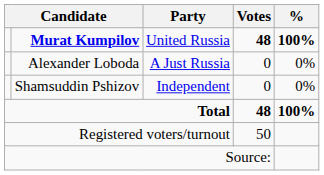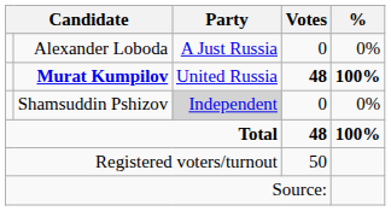rows swapped: Murat Kumpilov <-> Alexander Loboda
Shamsuddin Pshizov | Party: no background -> lightgrey background
